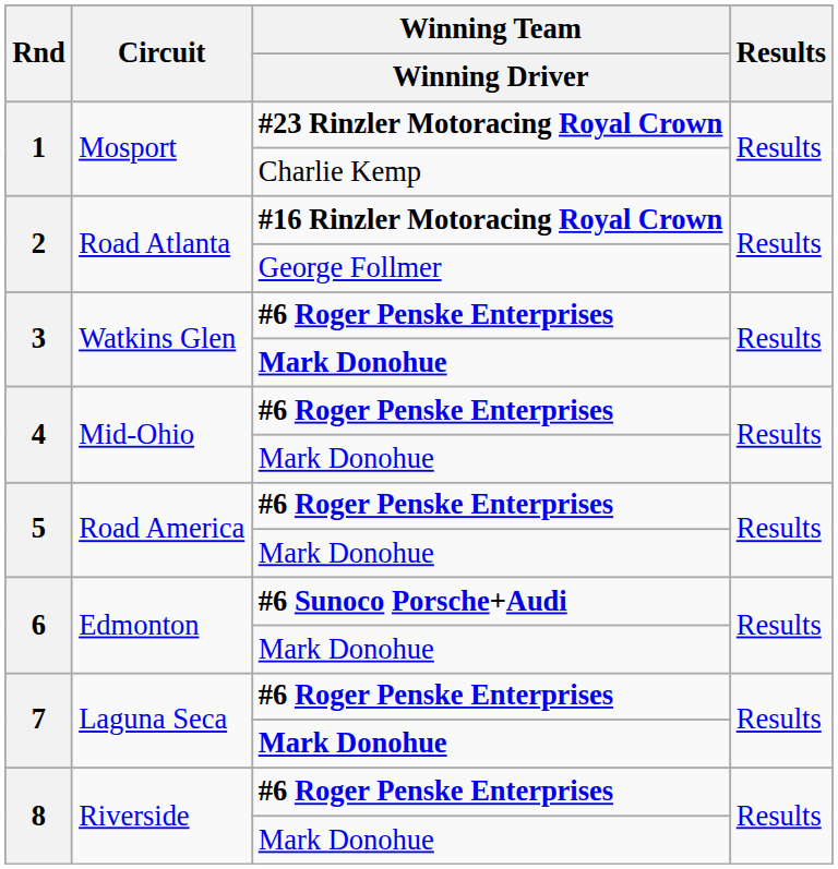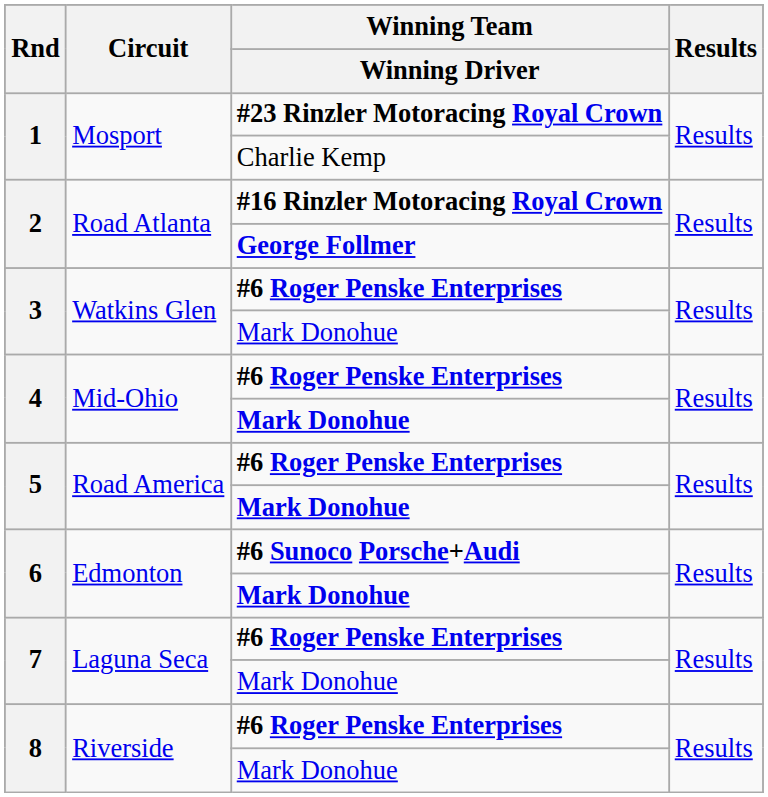2 / George Follmer | Winning Team / Winning Driver: normal -> bold
3 / Mark Donohue | Winning Team / Winning Driver: bold -> normal
4 / Mark Donohue | Winning Team / Winning Driver: normal -> bold
5 / Mark Donohue | Winning Team / Winning Driver: normal -> bold
6 / Mark Donohue | Winning Team / Winning Driver: normal -> bold
7 / Mark Donohue | Winning Team / Winning Driver: bold -> normal
